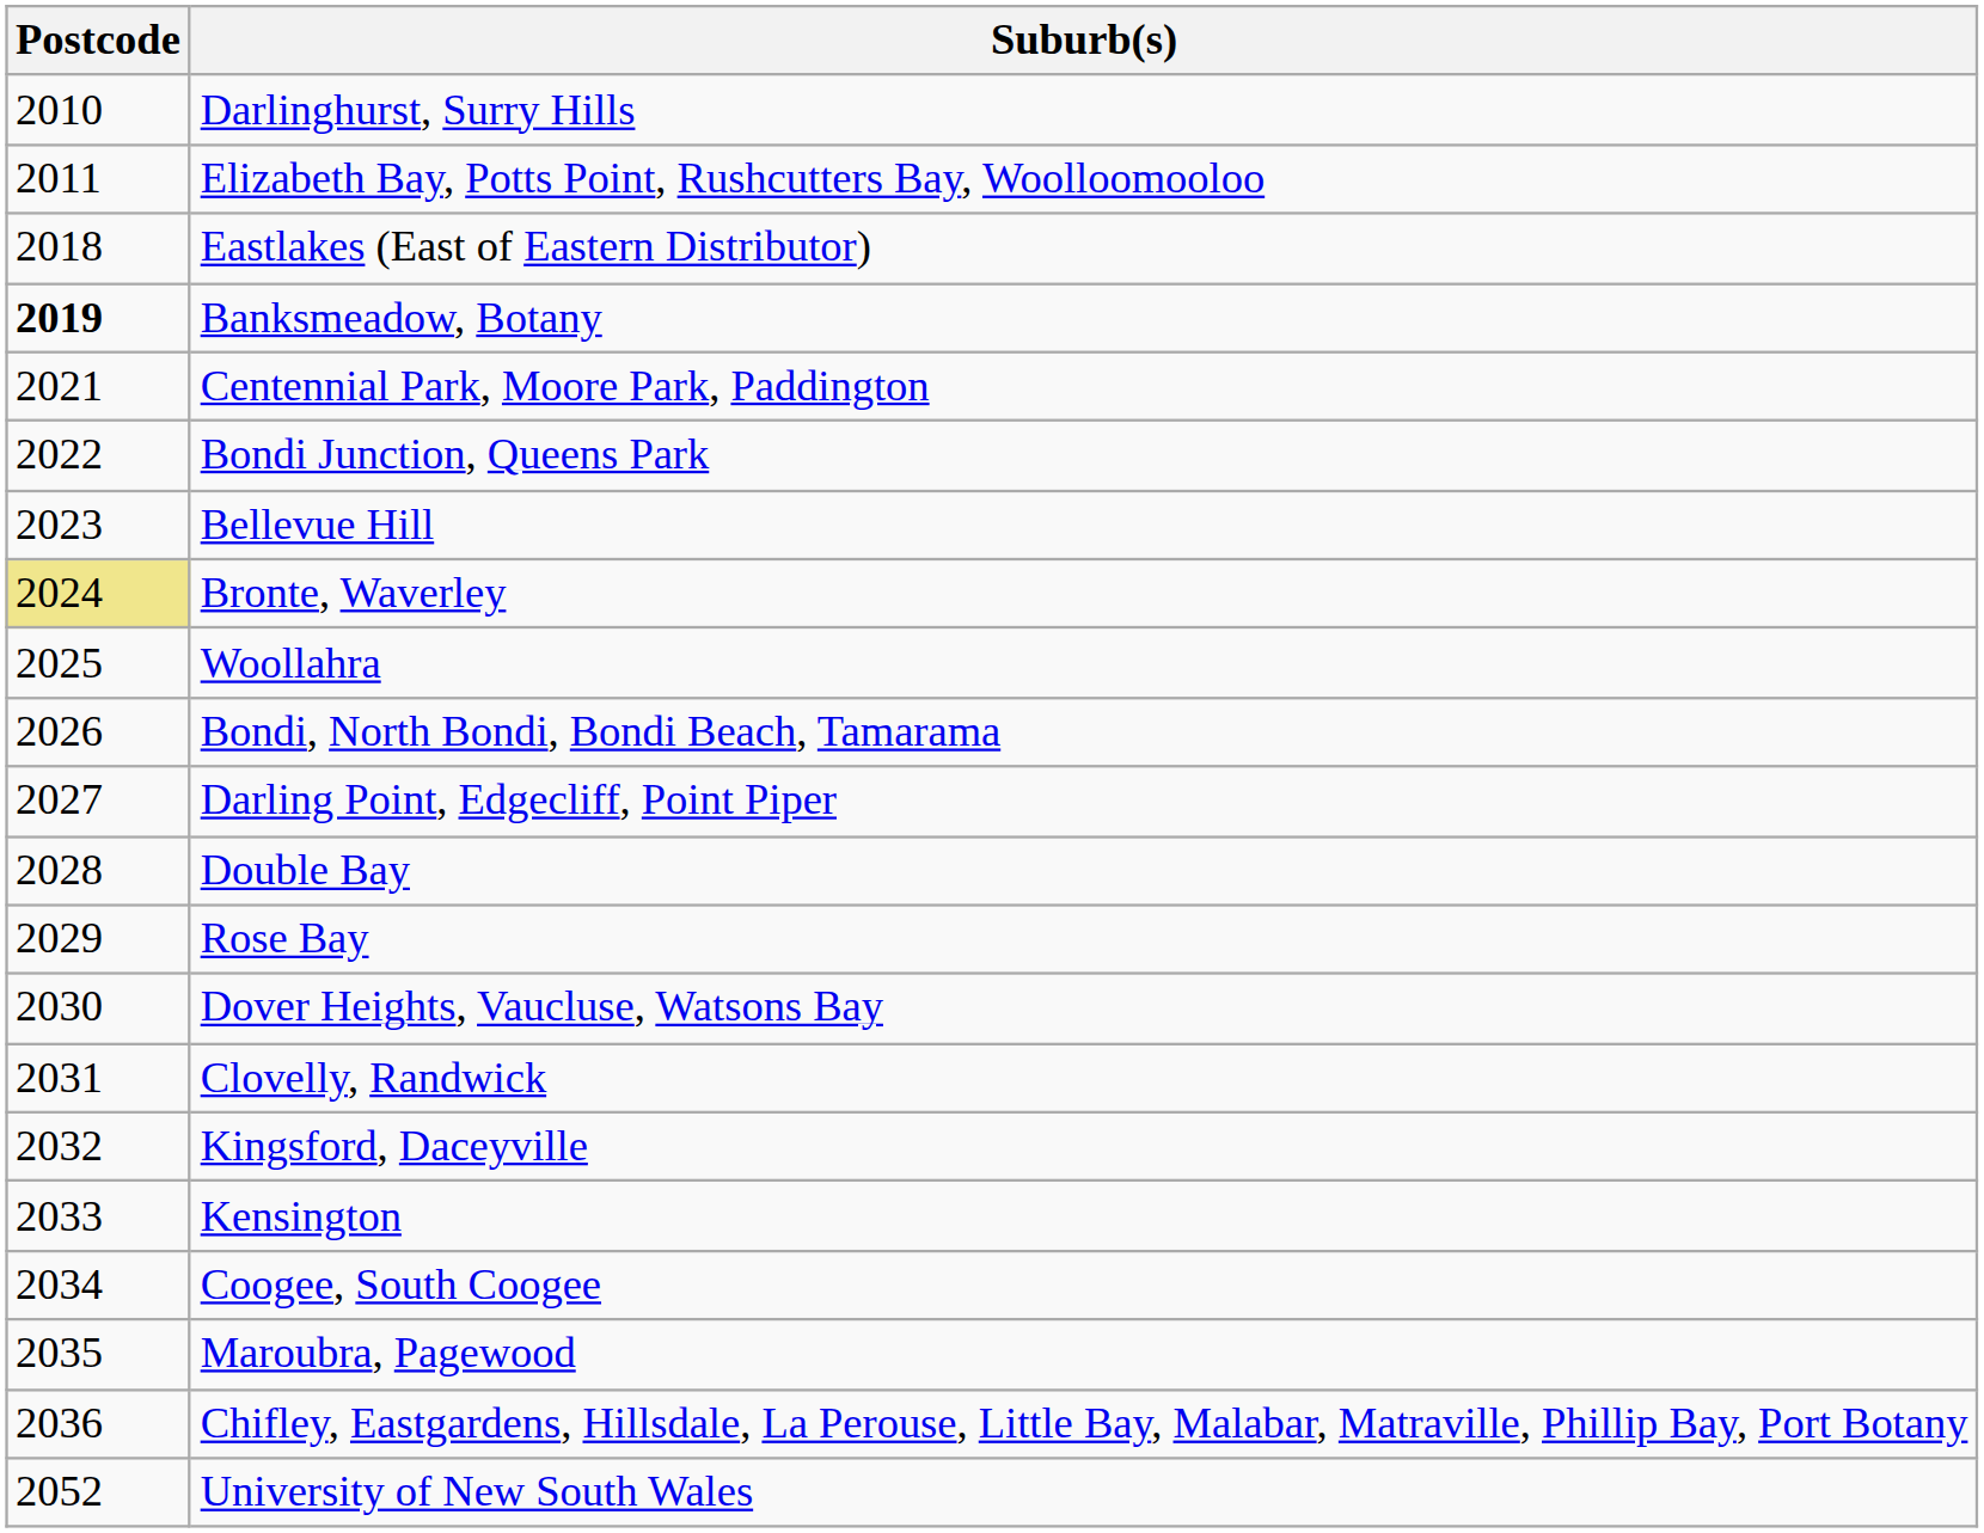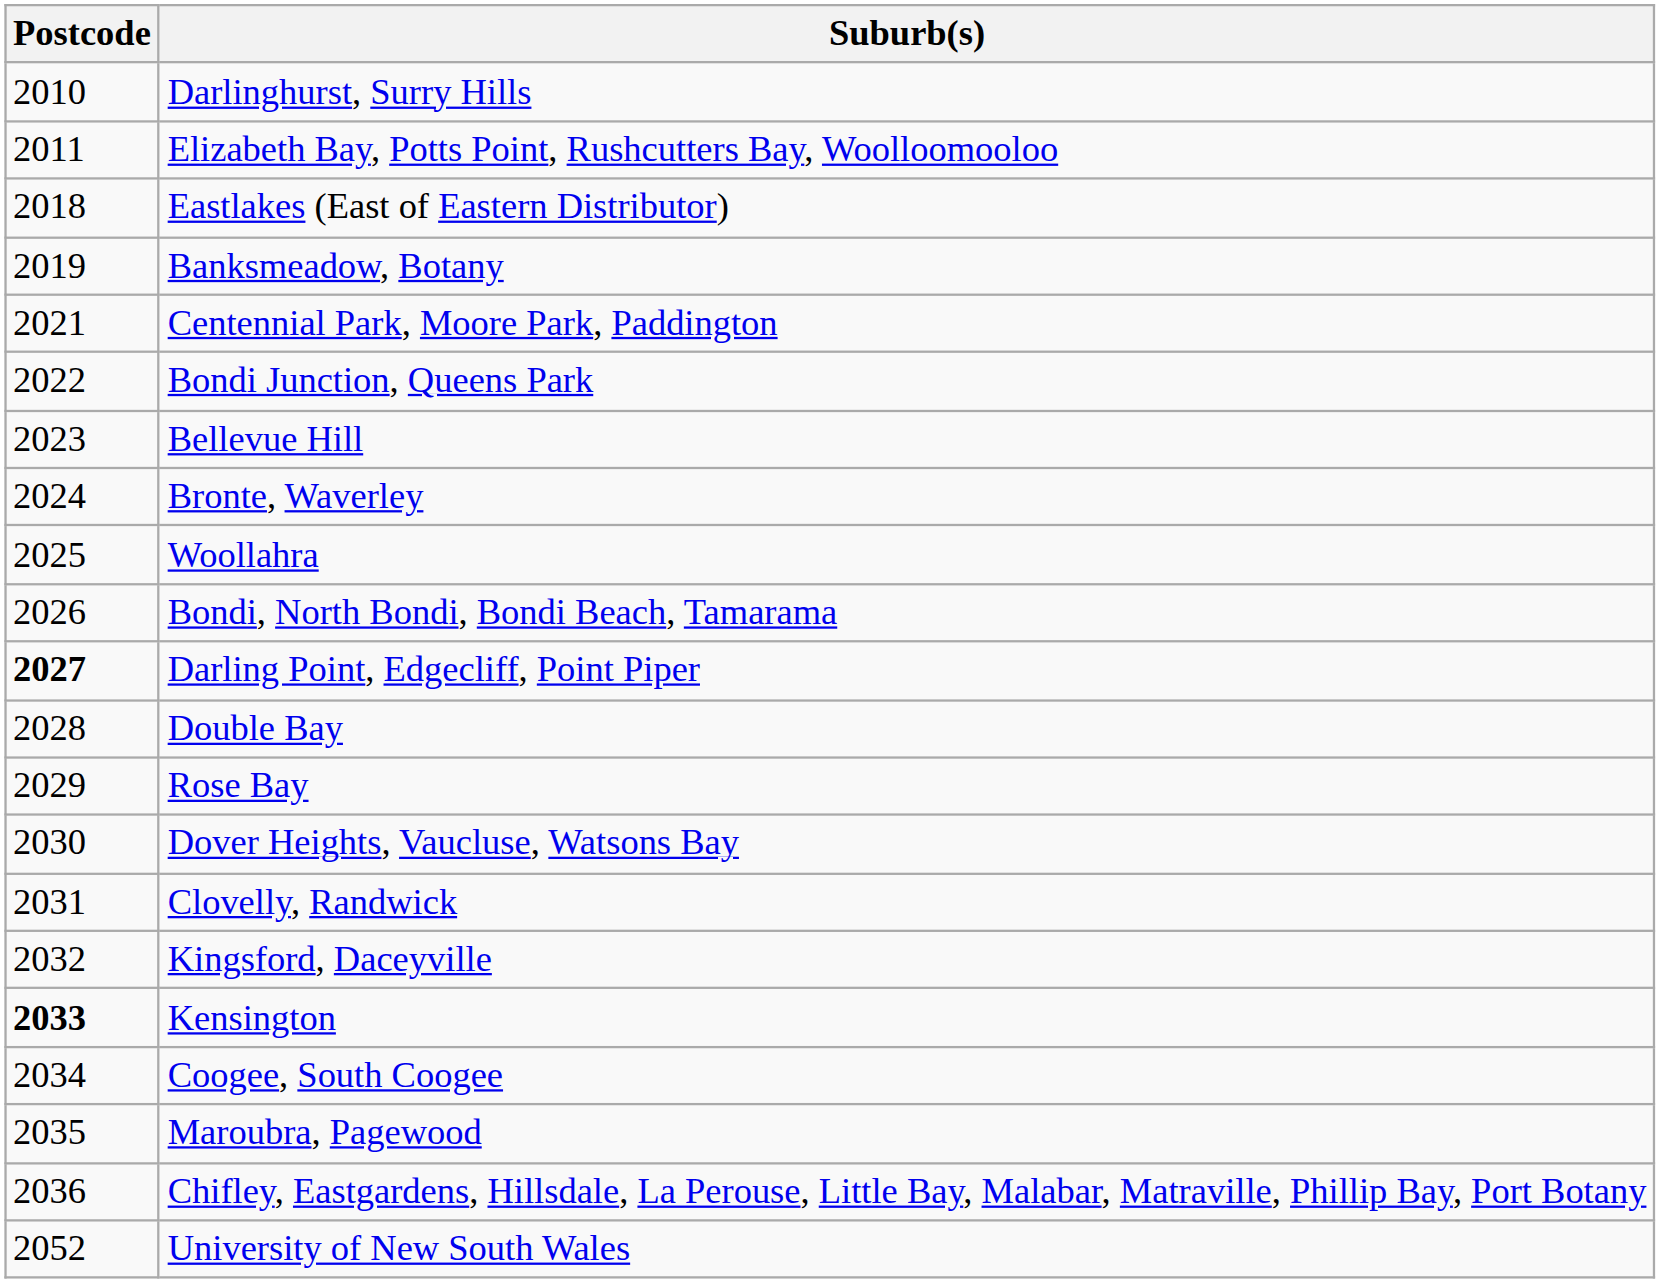Banksmeadow, Botany | Postcode: bold -> normal
Bronte, Waverley | Postcode: khaki background -> no background
Darling Point, Edgecliff, Point Piper | Postcode: normal -> bold
Kensington | Postcode: normal -> bold
